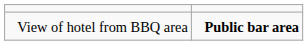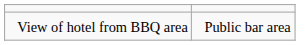View of hotel from BBQ area | column 2: bold -> normal
